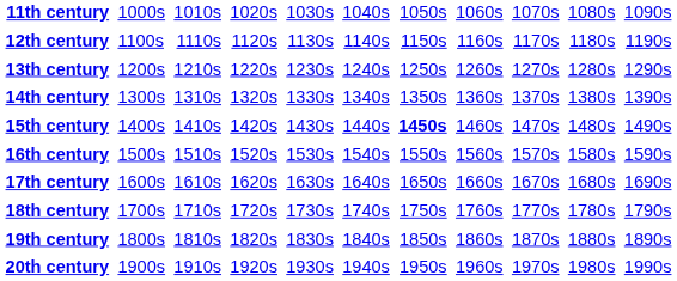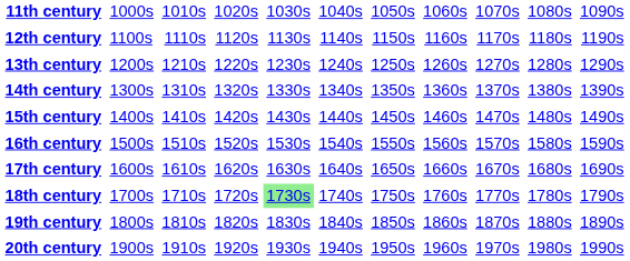15th century | column 7: bold -> normal
18th century | column 5: no background -> lightgreen background
